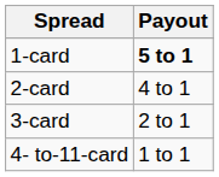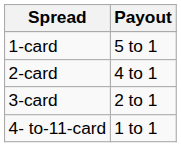1-card | Payout: bold -> normal
